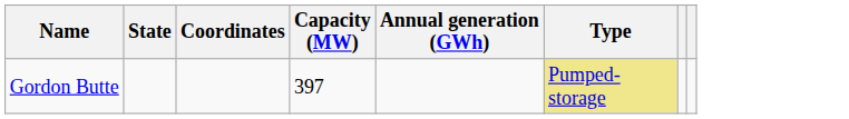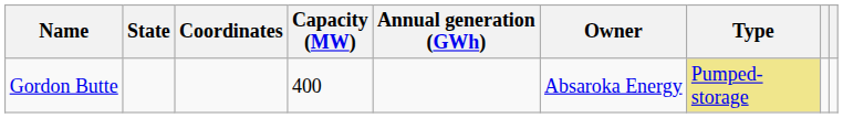+ column: Owner | Absaroka Energy
Gordon Butte | Capacity (MW): 397 -> 400
